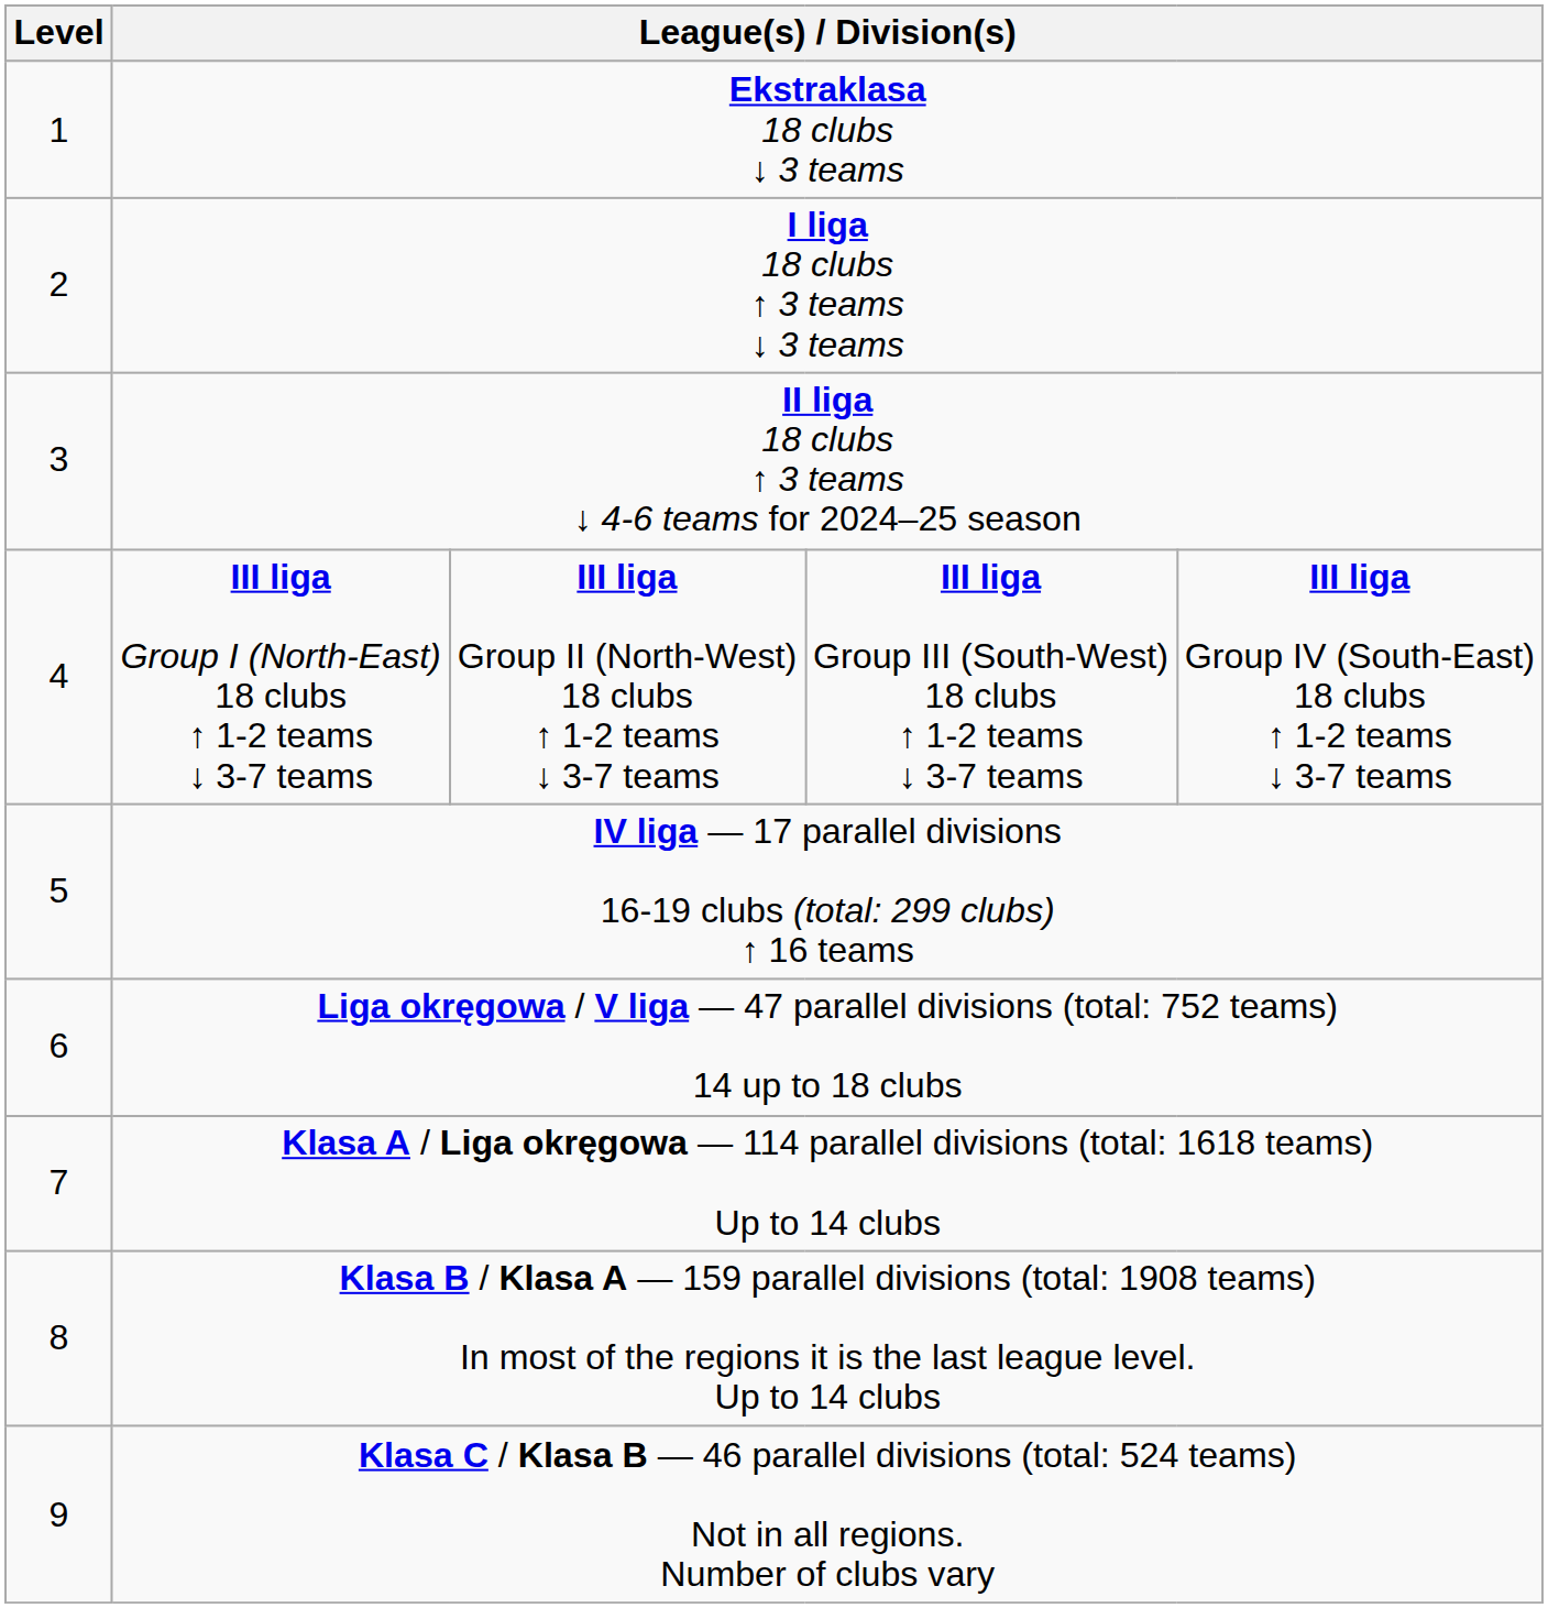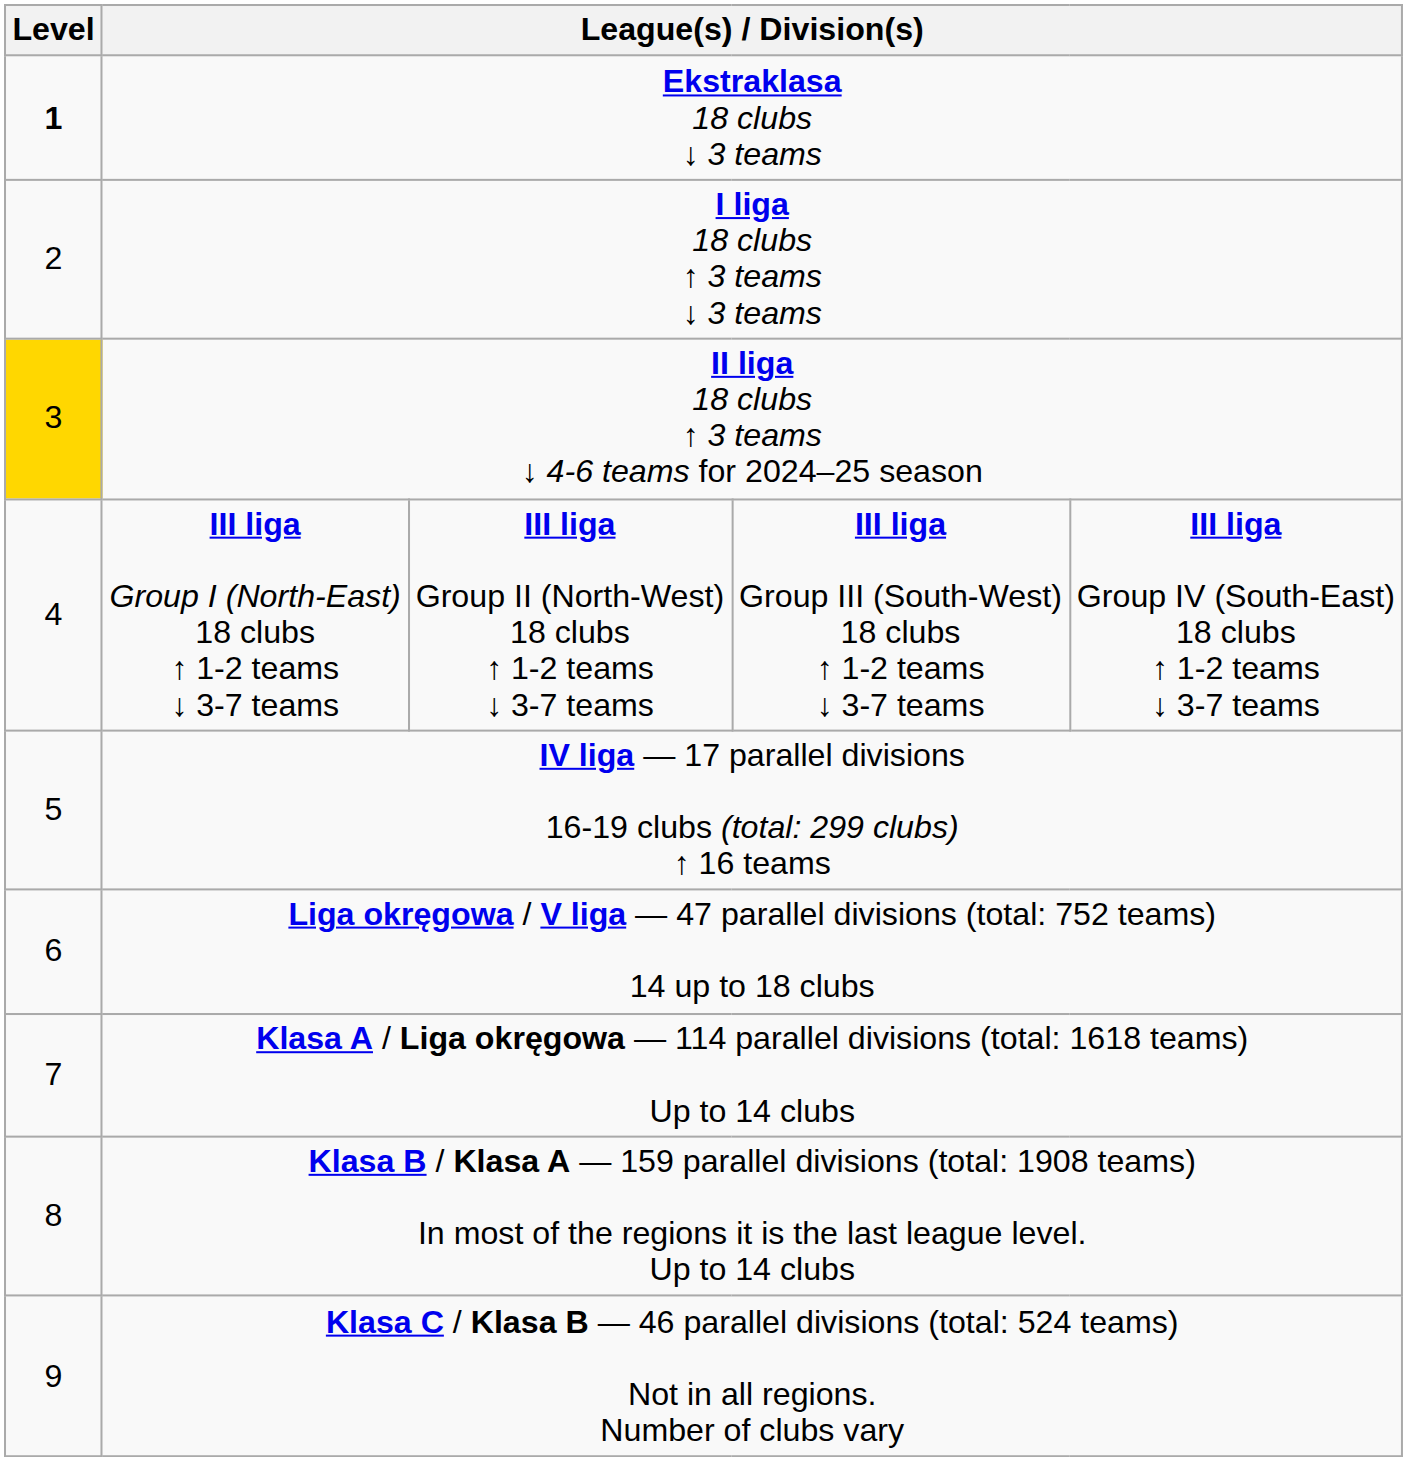Ekstraklasa 18 clubs ↓ 3 teams | Level: normal -> bold
II liga 18 clubs ↑ 3 teams ↓ 4-6 teams for 2024–25 season | Level: no background -> gold background
